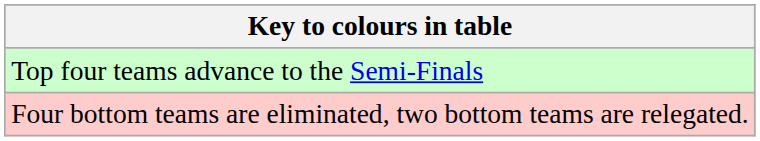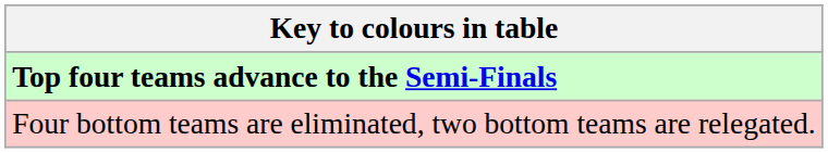row 2 | column 1: normal -> bold
